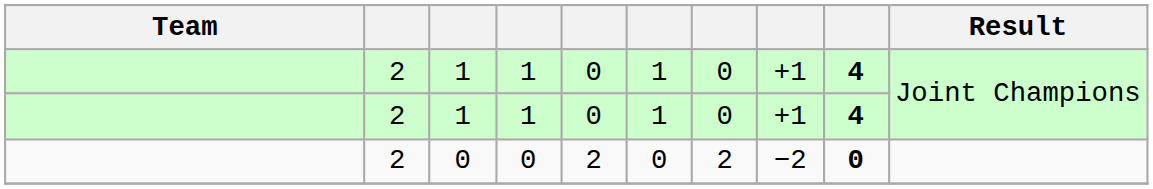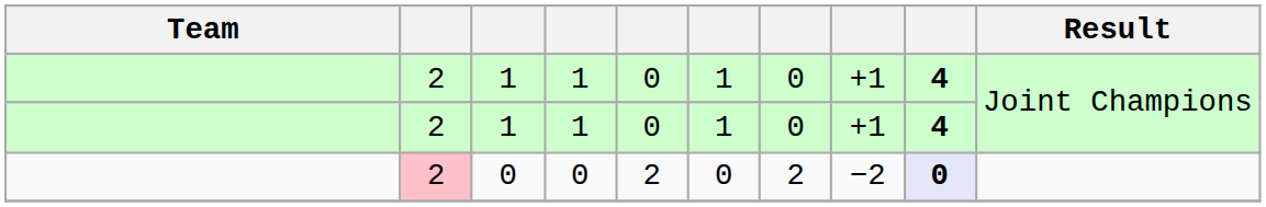row 4 | column 2: no background -> pink background
row 4 | column 9: no background -> lavender background
